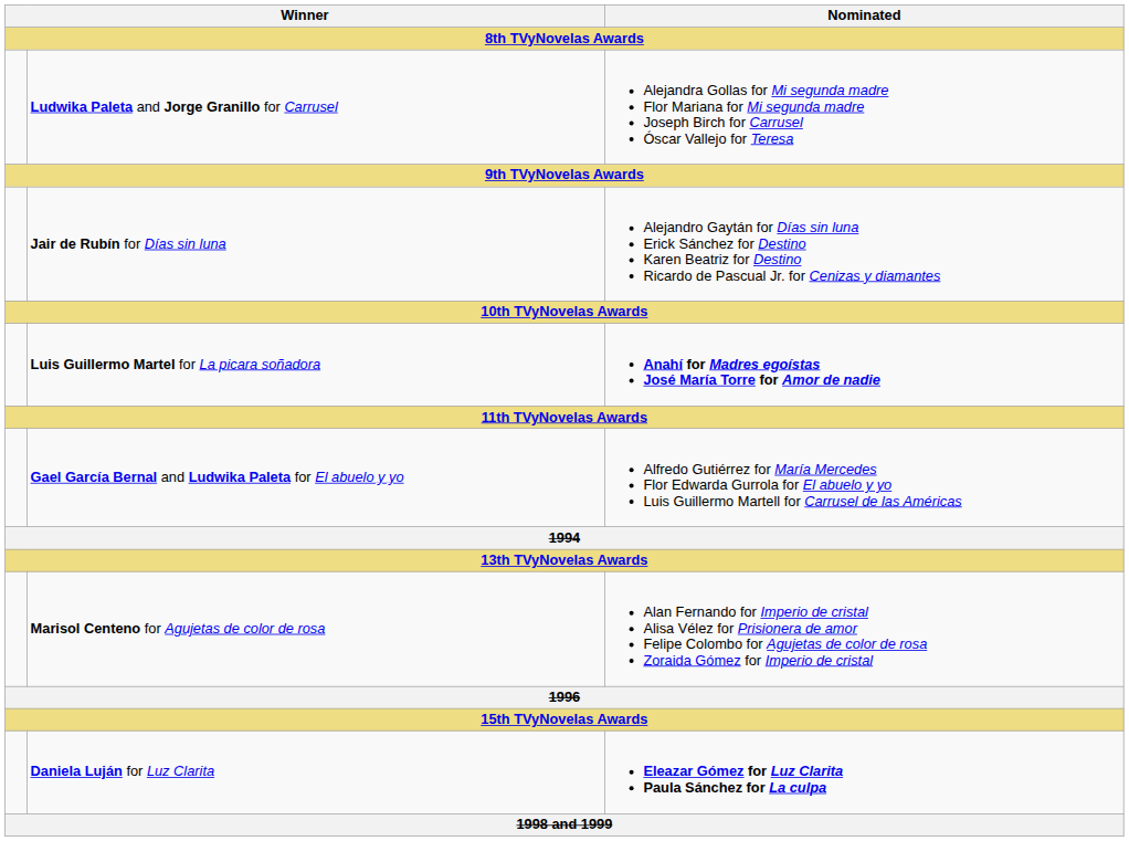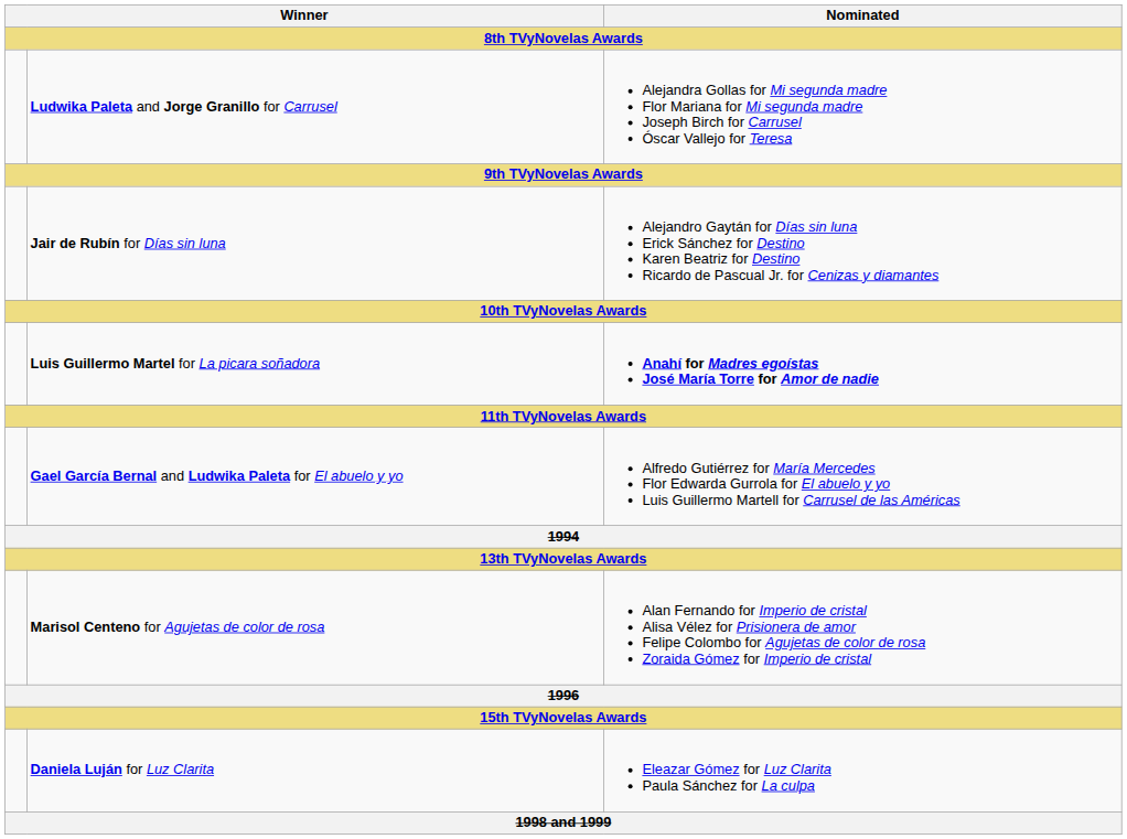Daniela Luján for Luz Clarita | Nominated: bold -> normal
